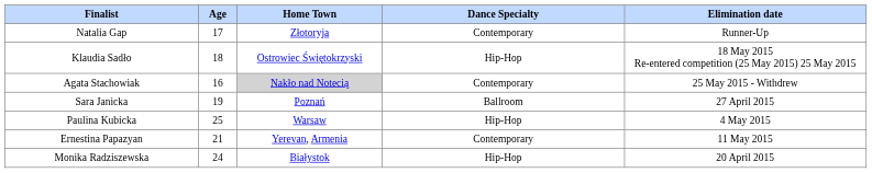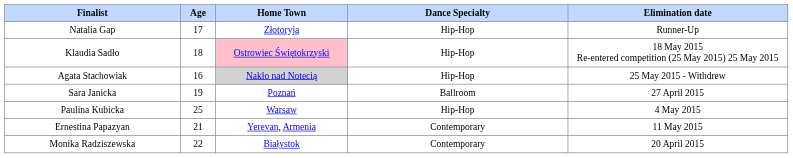Natalia Gap | Dance Specialty: Contemporary -> Hip-Hop
Klaudia Sadło | Home Town: no background -> pink background
Agata Stachowiak | Dance Specialty: Contemporary -> Hip-Hop
Monika Radziszewska | Age: 24 -> 22
Monika Radziszewska | Dance Specialty: Hip-Hop -> Contemporary
